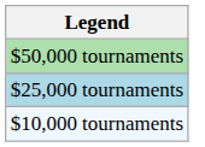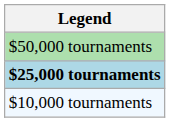row 3 | column 1: normal -> bold
